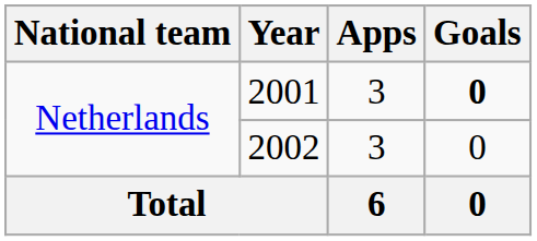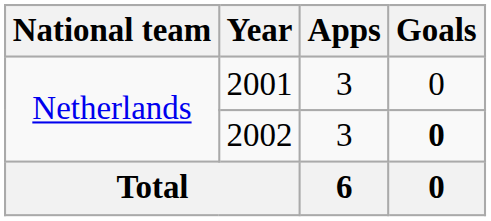2001 | Goals: bold -> normal
2002 | Goals: normal -> bold
